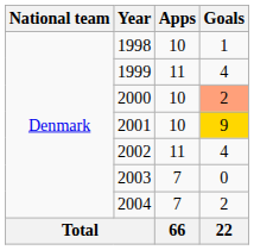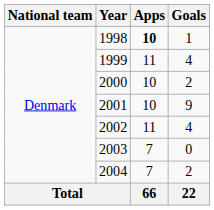1998 | Apps: normal -> bold
2000 | Goals: lightsalmon background -> no background
2001 | Goals: gold background -> no background
